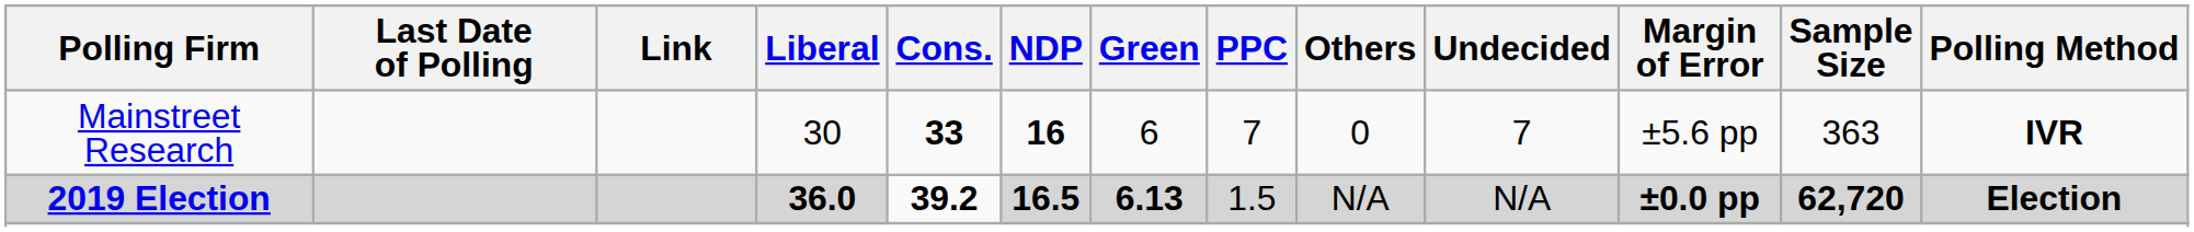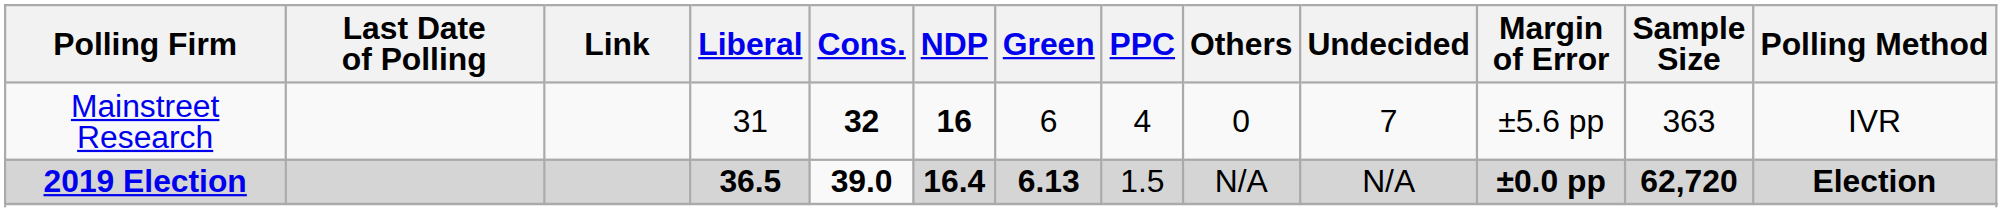Mainstreet Research | Liberal: 30 -> 31
Mainstreet Research | Cons.: 33 -> 32
Mainstreet Research | PPC: 7 -> 4
Mainstreet Research | Polling Method: bold -> normal
2019 Election | Liberal: 36.0 -> 36.5
2019 Election | Cons.: 39.2 -> 39.0
2019 Election | NDP: 16.5 -> 16.4
